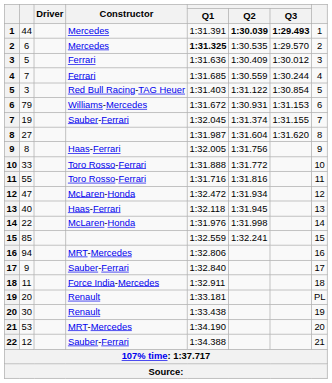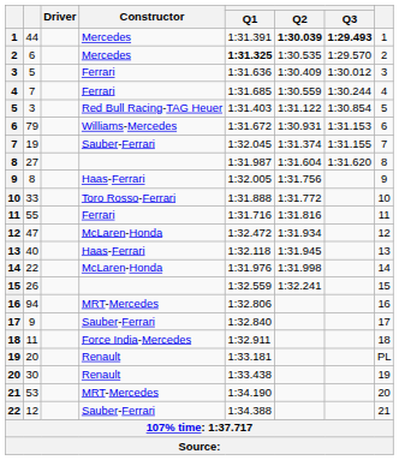row 13 | Constructor: Toro Rosso-Ferrari -> Ferrari
row 17 | column 2: 85 -> 26
